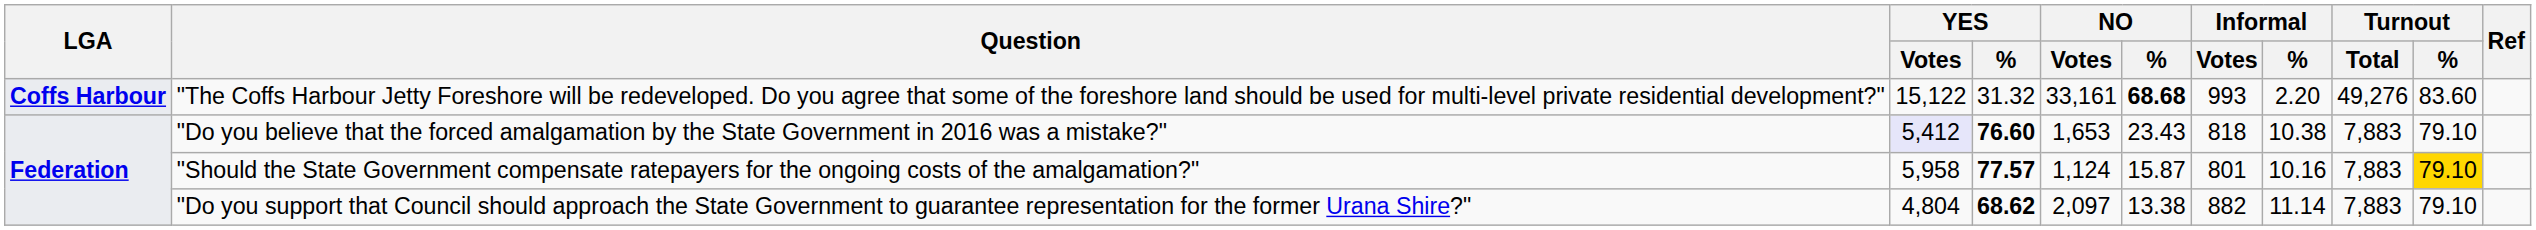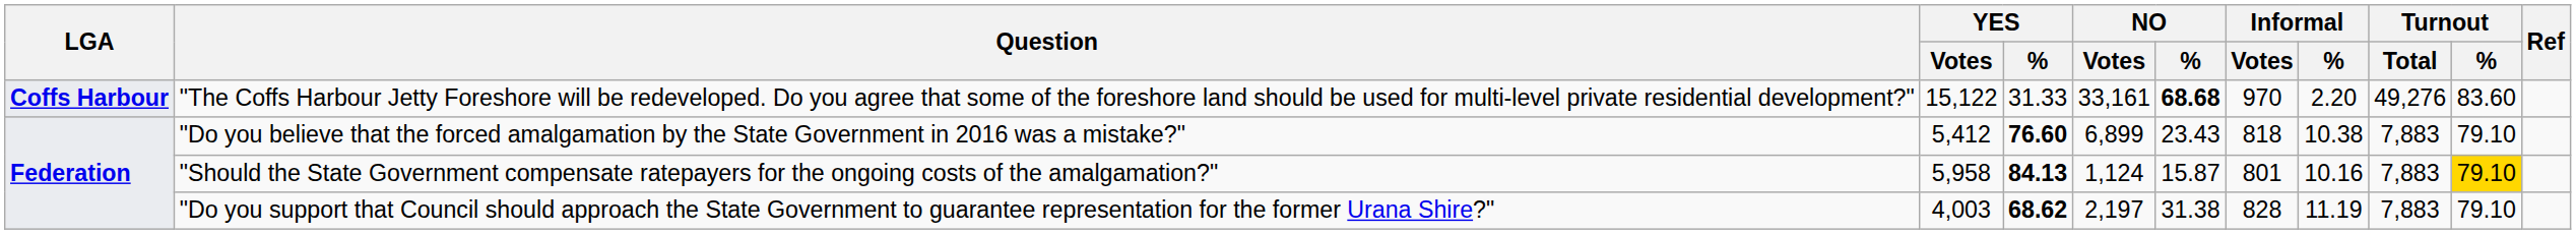row 3 | YES / %: 31.32 -> 31.33
row 3 | Informal / Votes: 993 -> 970
row 4 | YES / Votes: lavender background -> no background
row 4 | NO / Votes: 1,653 -> 6,899
row 5 | YES / %: 77.57 -> 84.13
row 6 | YES / Votes: 4,804 -> 4,003
row 6 | NO / Votes: 2,097 -> 2,197
row 6 | NO / %: 13.38 -> 31.38
row 6 | Informal / Votes: 882 -> 828
row 6 | Informal / %: 11.14 -> 11.19
